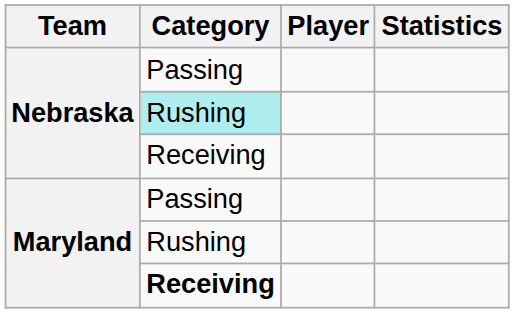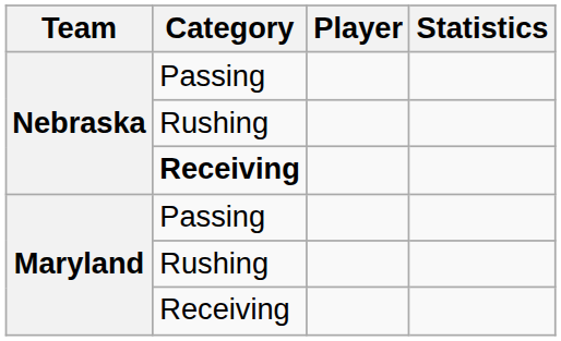Nebraska / Rushing | Category: paleturquoise background -> no background
Nebraska / Receiving | Category: normal -> bold
Maryland / Receiving | Category: bold -> normal
